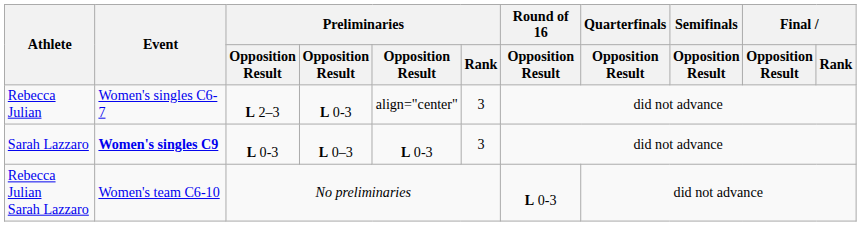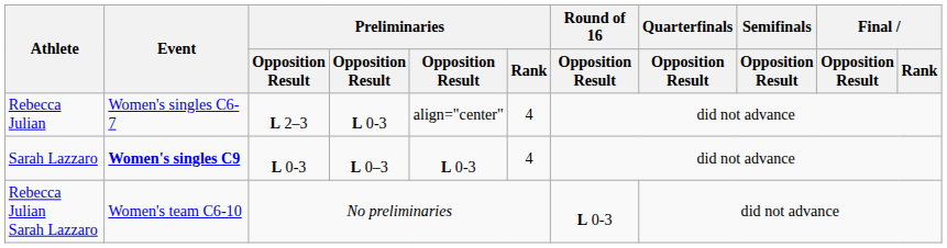Rebecca Julian | Preliminaries / Rank: 3 -> 4
Sarah Lazzaro | Preliminaries / Rank: 3 -> 4
